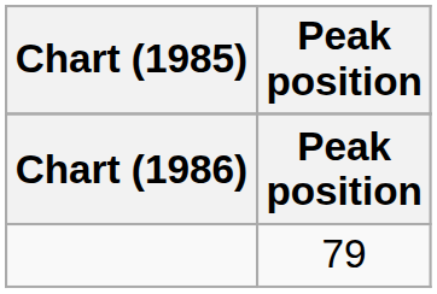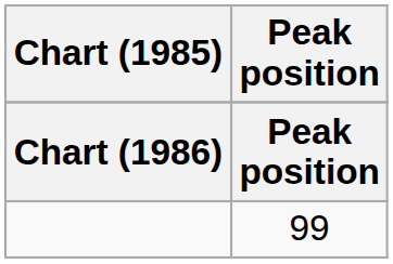row 3 | Peak position: 79 -> 99
